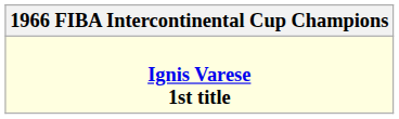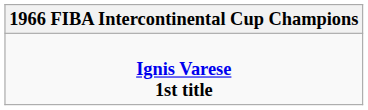row 2 | column 1: lightyellow background -> no background
